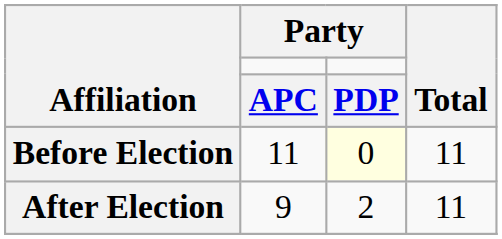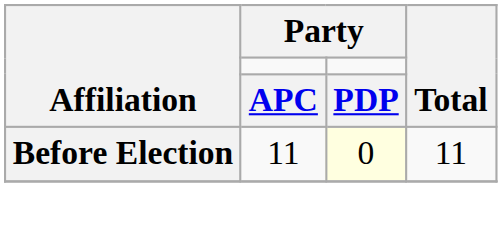- row: After Election | 9 | 2 | 11
